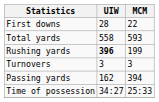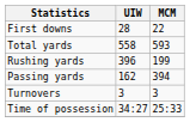Rushing yards | UIW: bold -> normal
rows swapped: Passing yards <-> Turnovers
